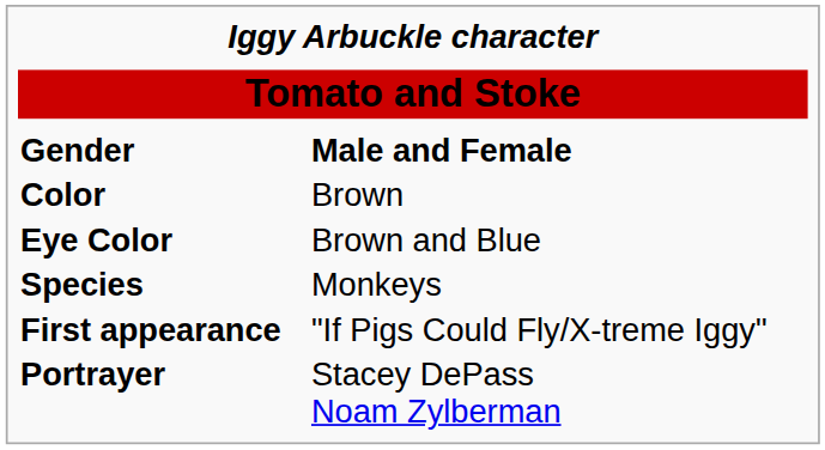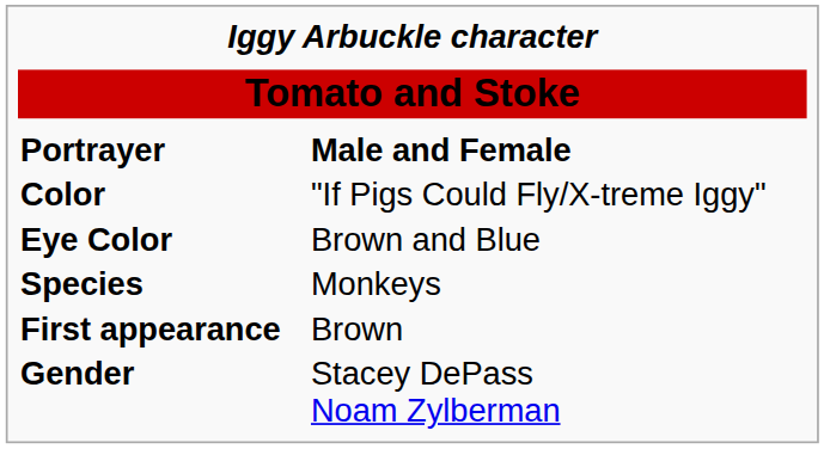row 3 | column 1: Gender -> Portrayer
row 4 | column 2: Brown -> "If Pigs Could Fly/X-treme Iggy"
row 7 | column 2: "If Pigs Could Fly/X-treme Iggy" -> Brown
row 8 | column 1: Portrayer -> Gender
